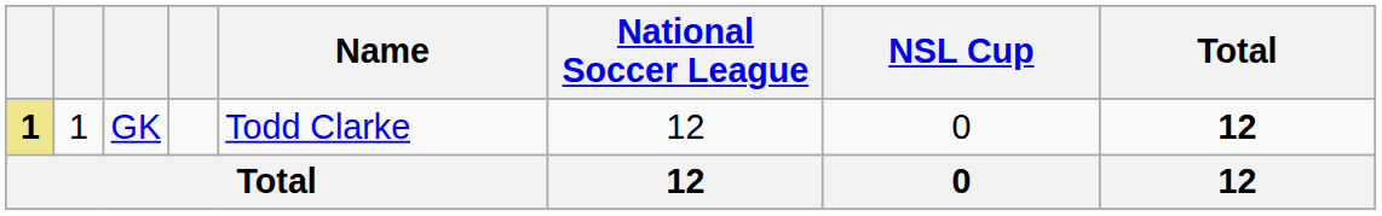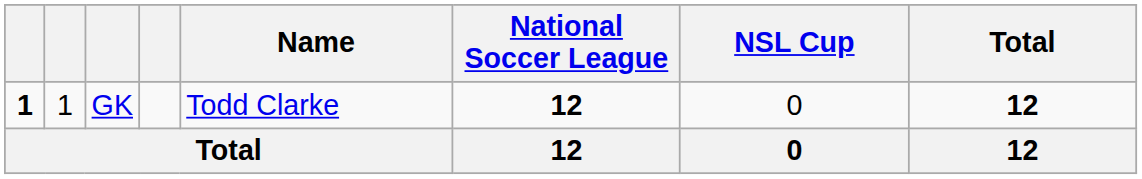GK | column 1: khaki background -> no background
GK | National Soccer League: normal -> bold
